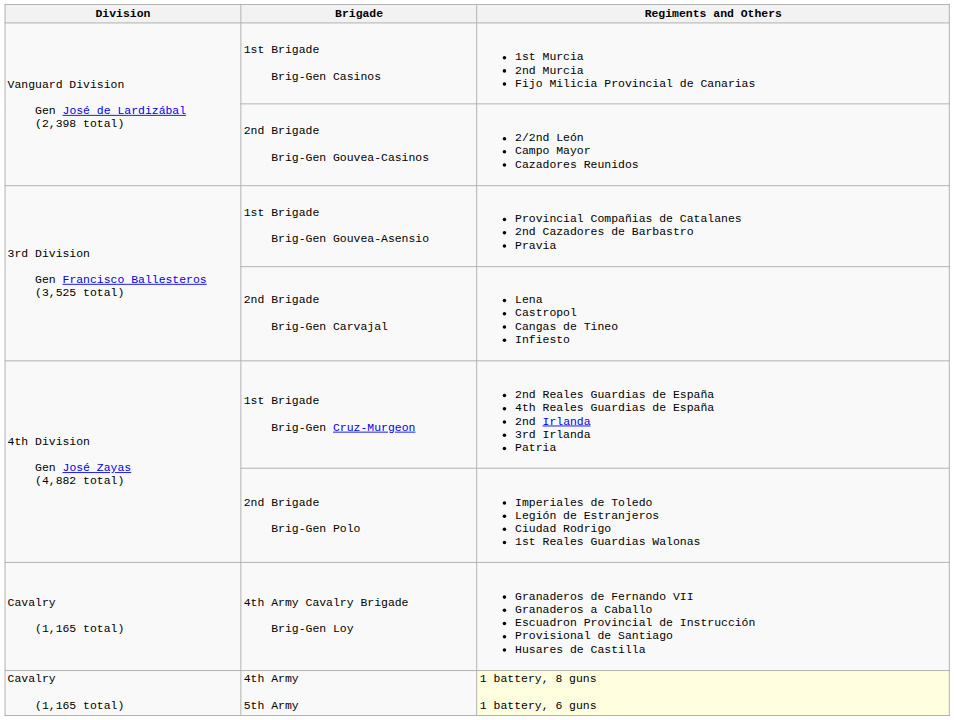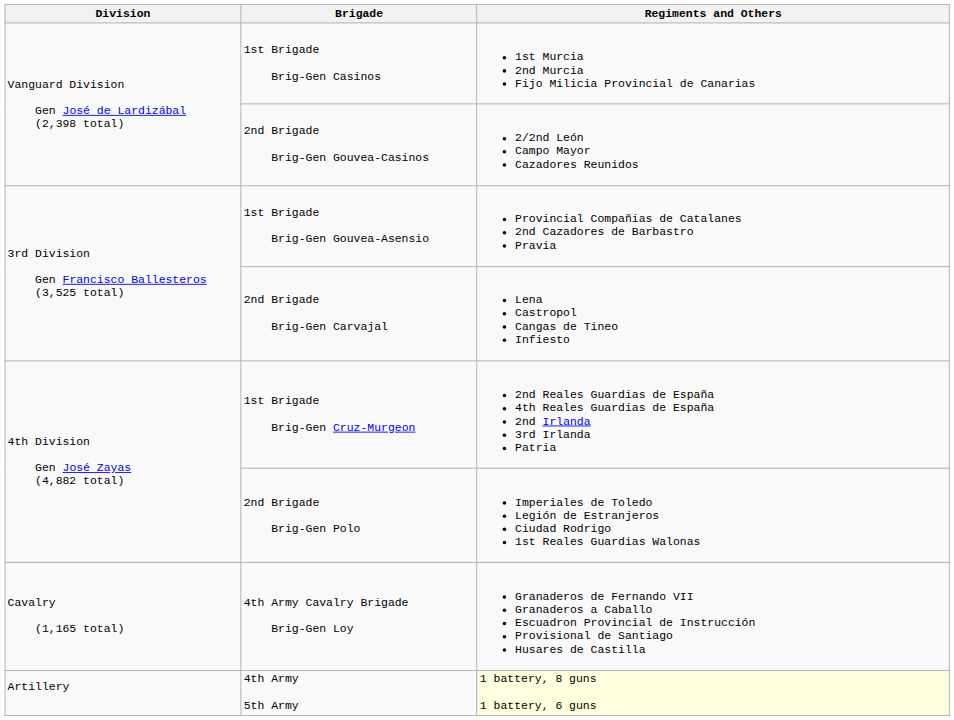4th Army 5th Army | Division: Cavalry (1,165 total) -> Artillery
